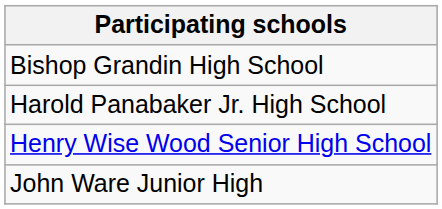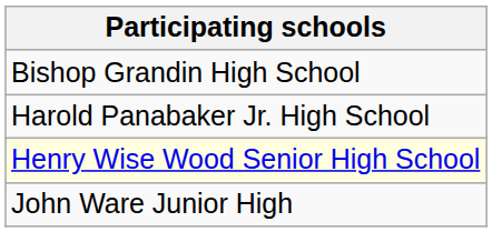row 4 | column 1: no background -> lightyellow background
